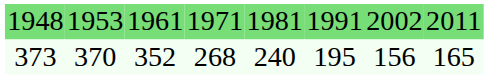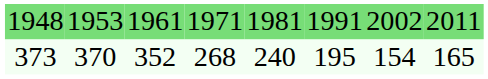row 2 | column 7: 156 -> 154
